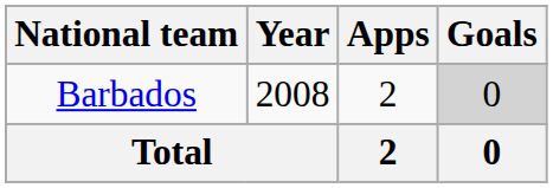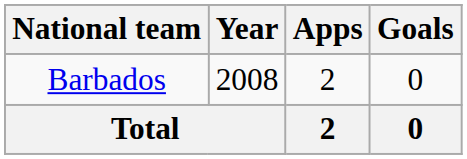Barbados | Goals: lightgrey background -> no background
